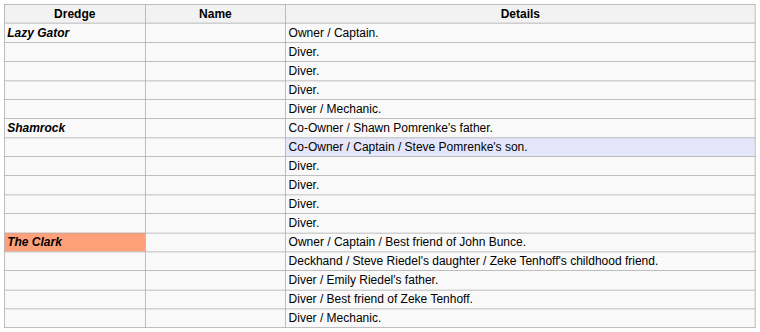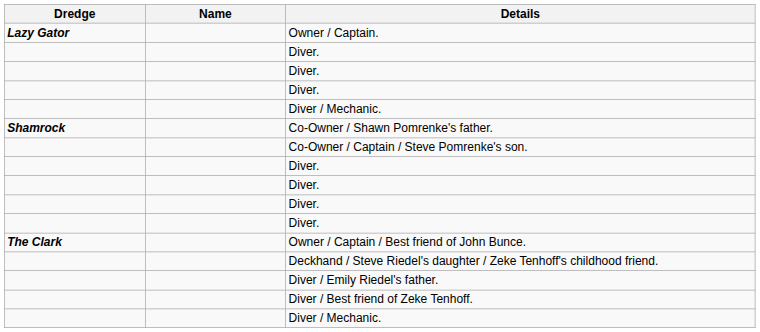Co-Owner / Captain / Steve Pomrenke's son. | column 3: lavender background -> no background
Owner / Captain / Best friend of John Bunce. | Dredge: lightsalmon background -> no background
